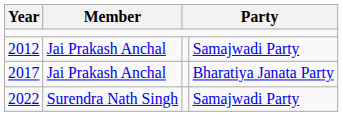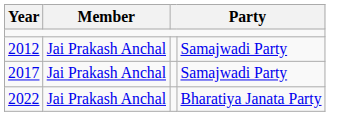2017 | column 4: Bharatiya Janata Party -> Samajwadi Party
2022 | Member: Surendra Nath Singh -> Jai Prakash Anchal
2022 | column 4: Samajwadi Party -> Bharatiya Janata Party
